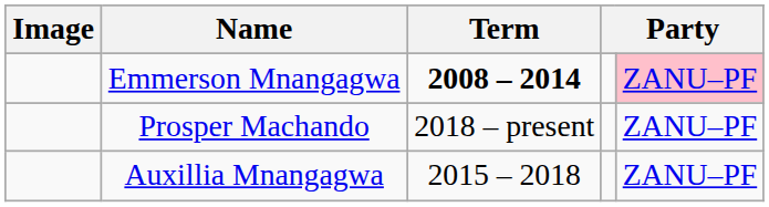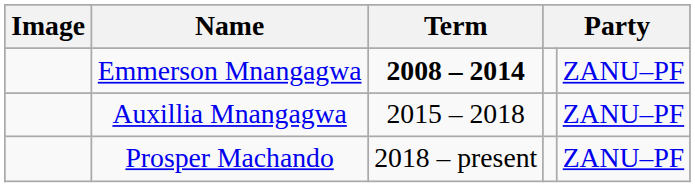Emmerson Mnangagwa | column 5: pink background -> no background
rows swapped: Auxillia Mnangagwa <-> Prosper Machando
